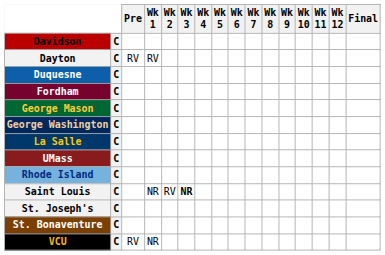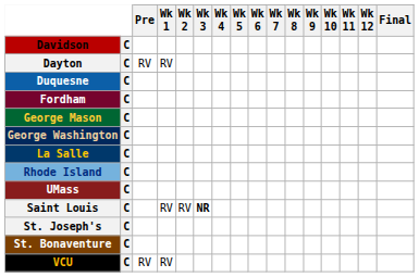rows swapped: UMass <-> Rhode Island
Saint Louis | Wk 1: NR -> RV
VCU | Wk 1: NR -> RV
